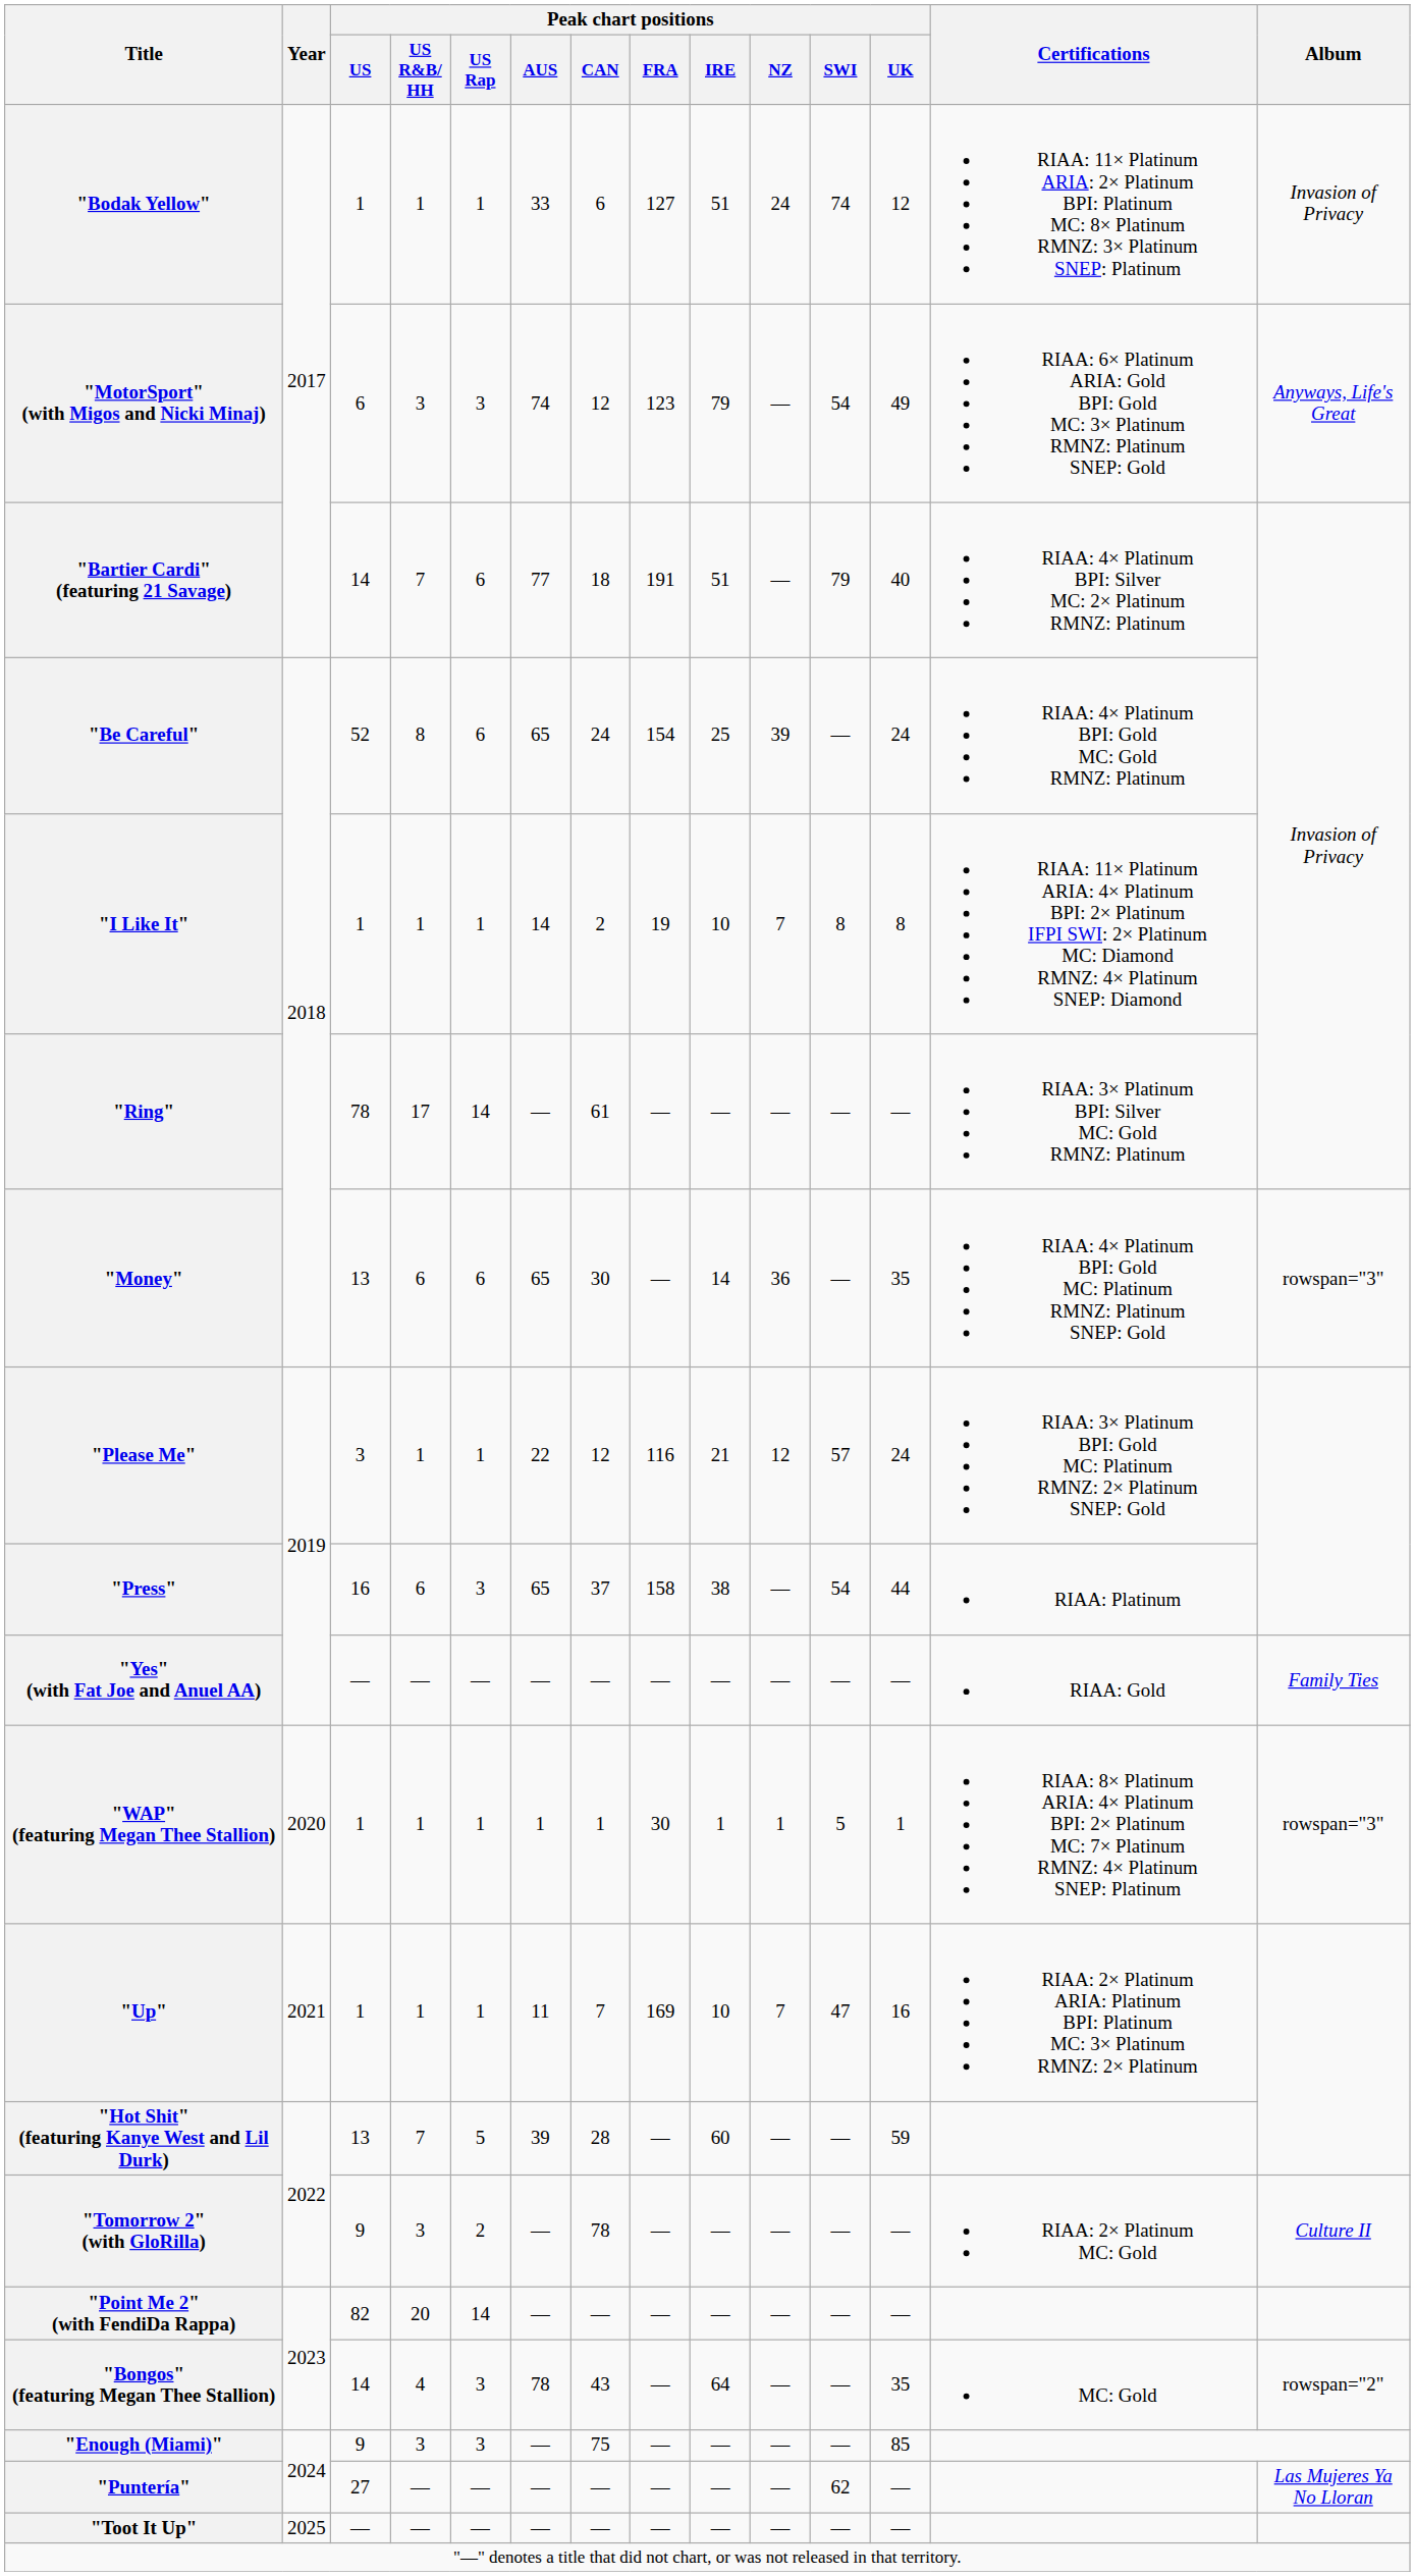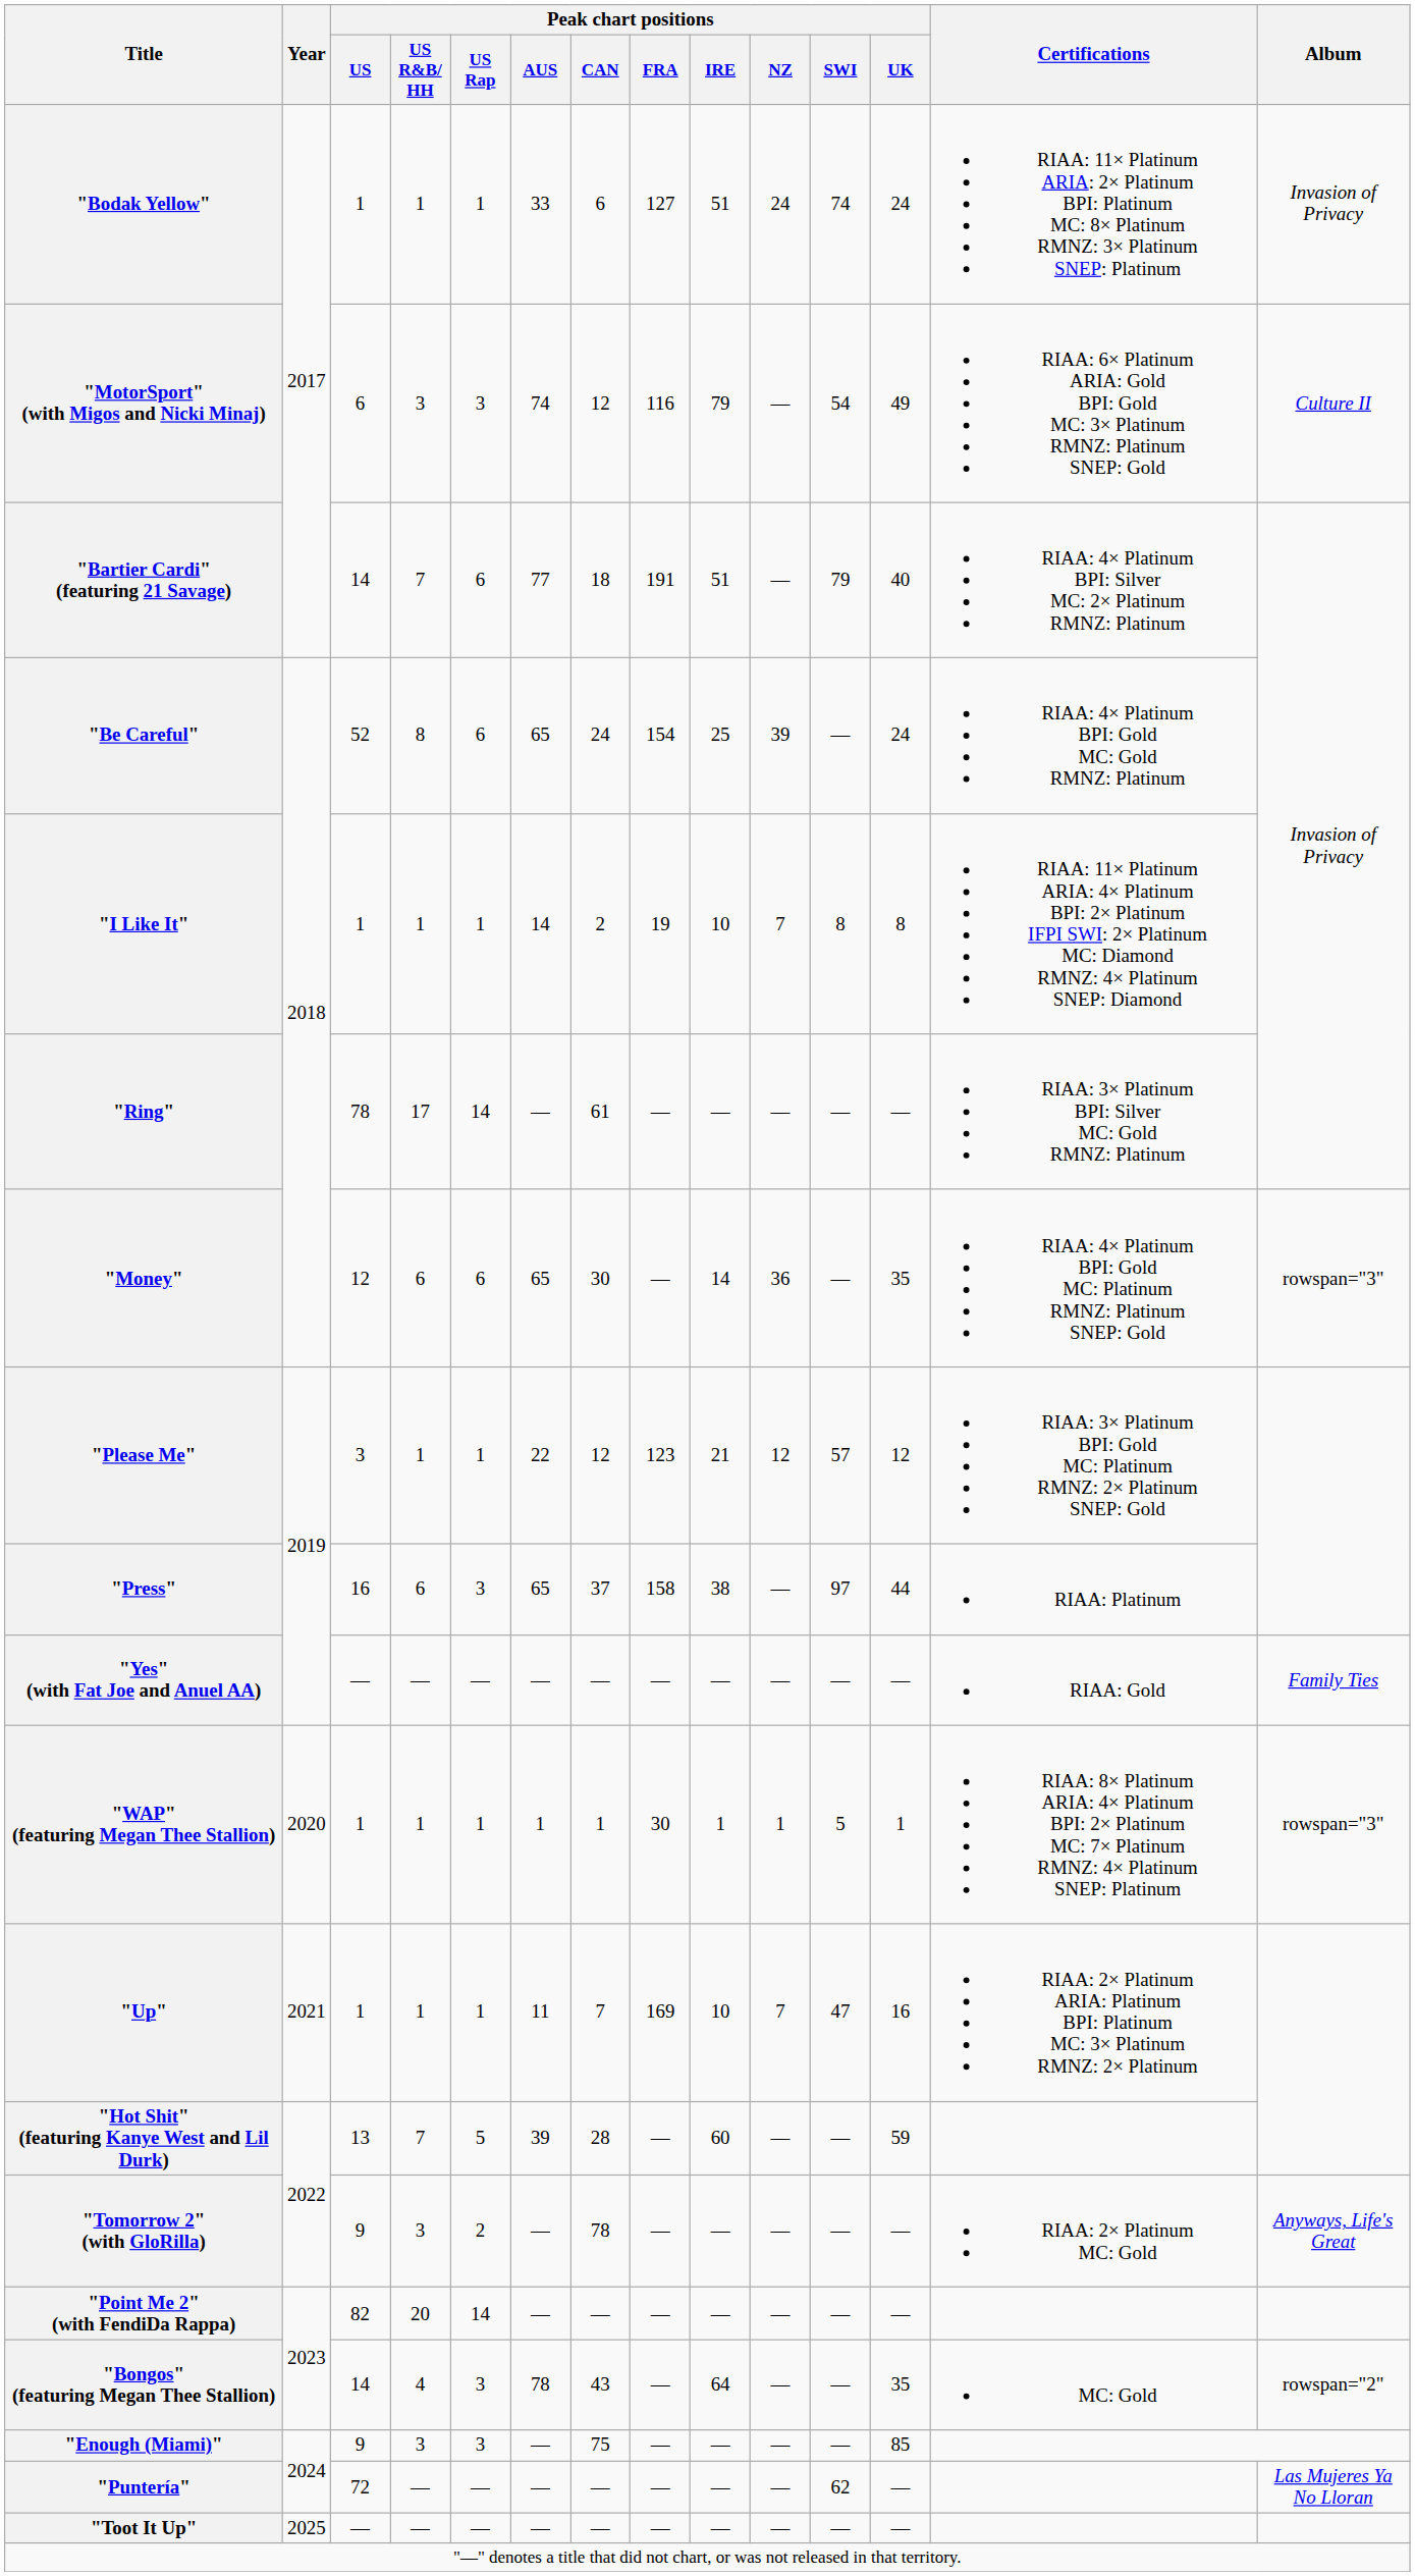"Bodak Yellow" | Peak chart positions / UK: 12 -> 24
"MotorSport" (with Migos and Nicki Minaj) | Peak chart positions / FRA: 123 -> 116
"MotorSport" (with Migos and Nicki Minaj) | Album: Anyways, Life's Great -> Culture II
"Money" | Peak chart positions / US: 13 -> 12
"Please Me" | Peak chart positions / FRA: 116 -> 123
"Please Me" | Peak chart positions / UK: 24 -> 12
"Press" | Peak chart positions / SWI: 54 -> 97
"Tomorrow 2" (with GloRilla) | Album: Culture II -> Anyways, Life's Great
"Puntería" | Peak chart positions / US: 27 -> 72
